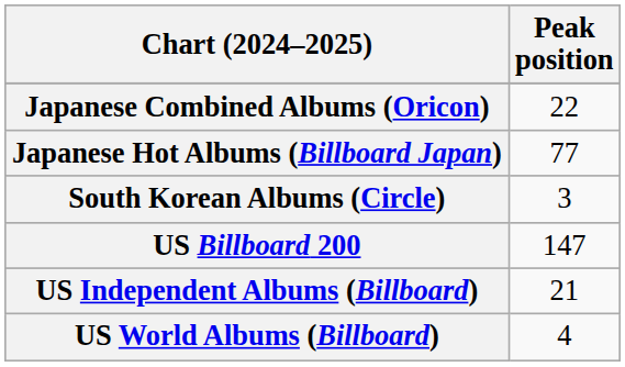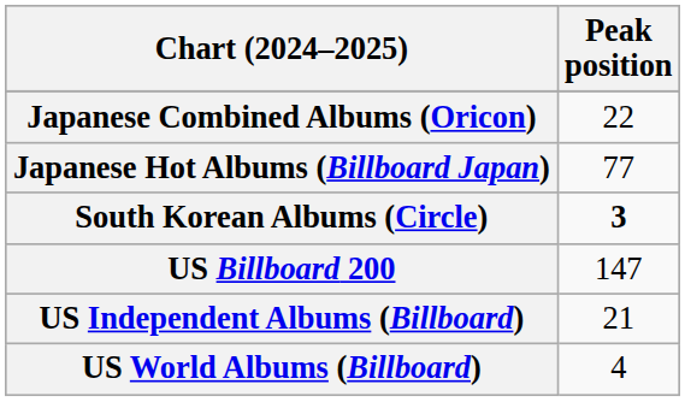South Korean Albums (Circle) | Peak position: normal -> bold
